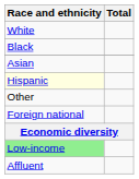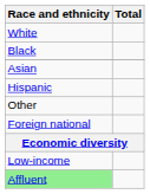Hispanic | Race and ethnicity: lightyellow background -> no background
Low-income | Race and ethnicity: lightgreen background -> no background
Affluent | Race and ethnicity: no background -> lightgreen background
